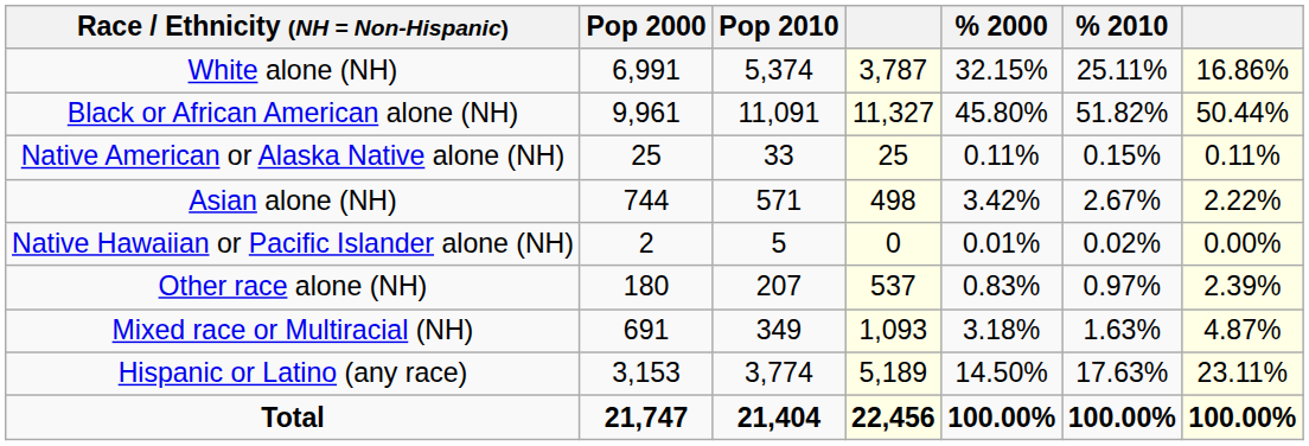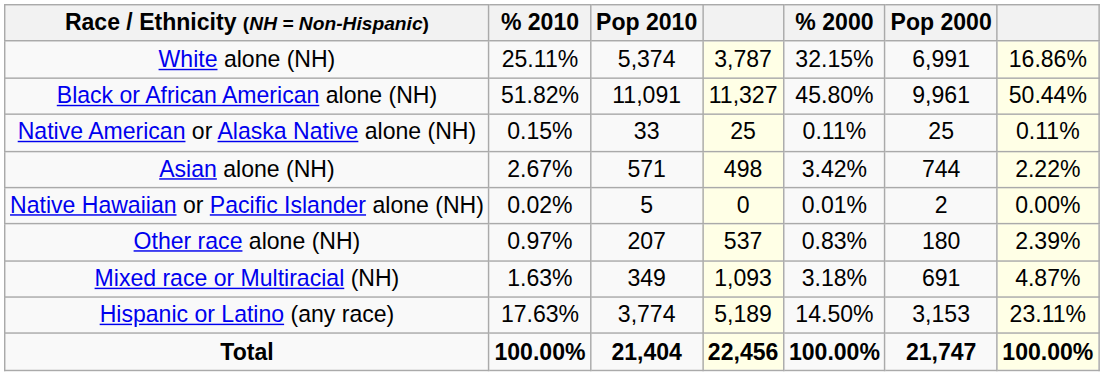columns swapped: Pop 2000 <-> % 2010
